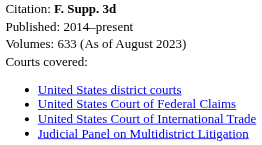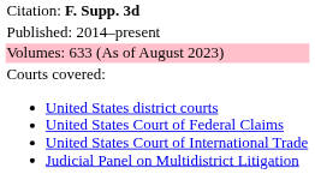row 3 | column 1: no background -> pink background
